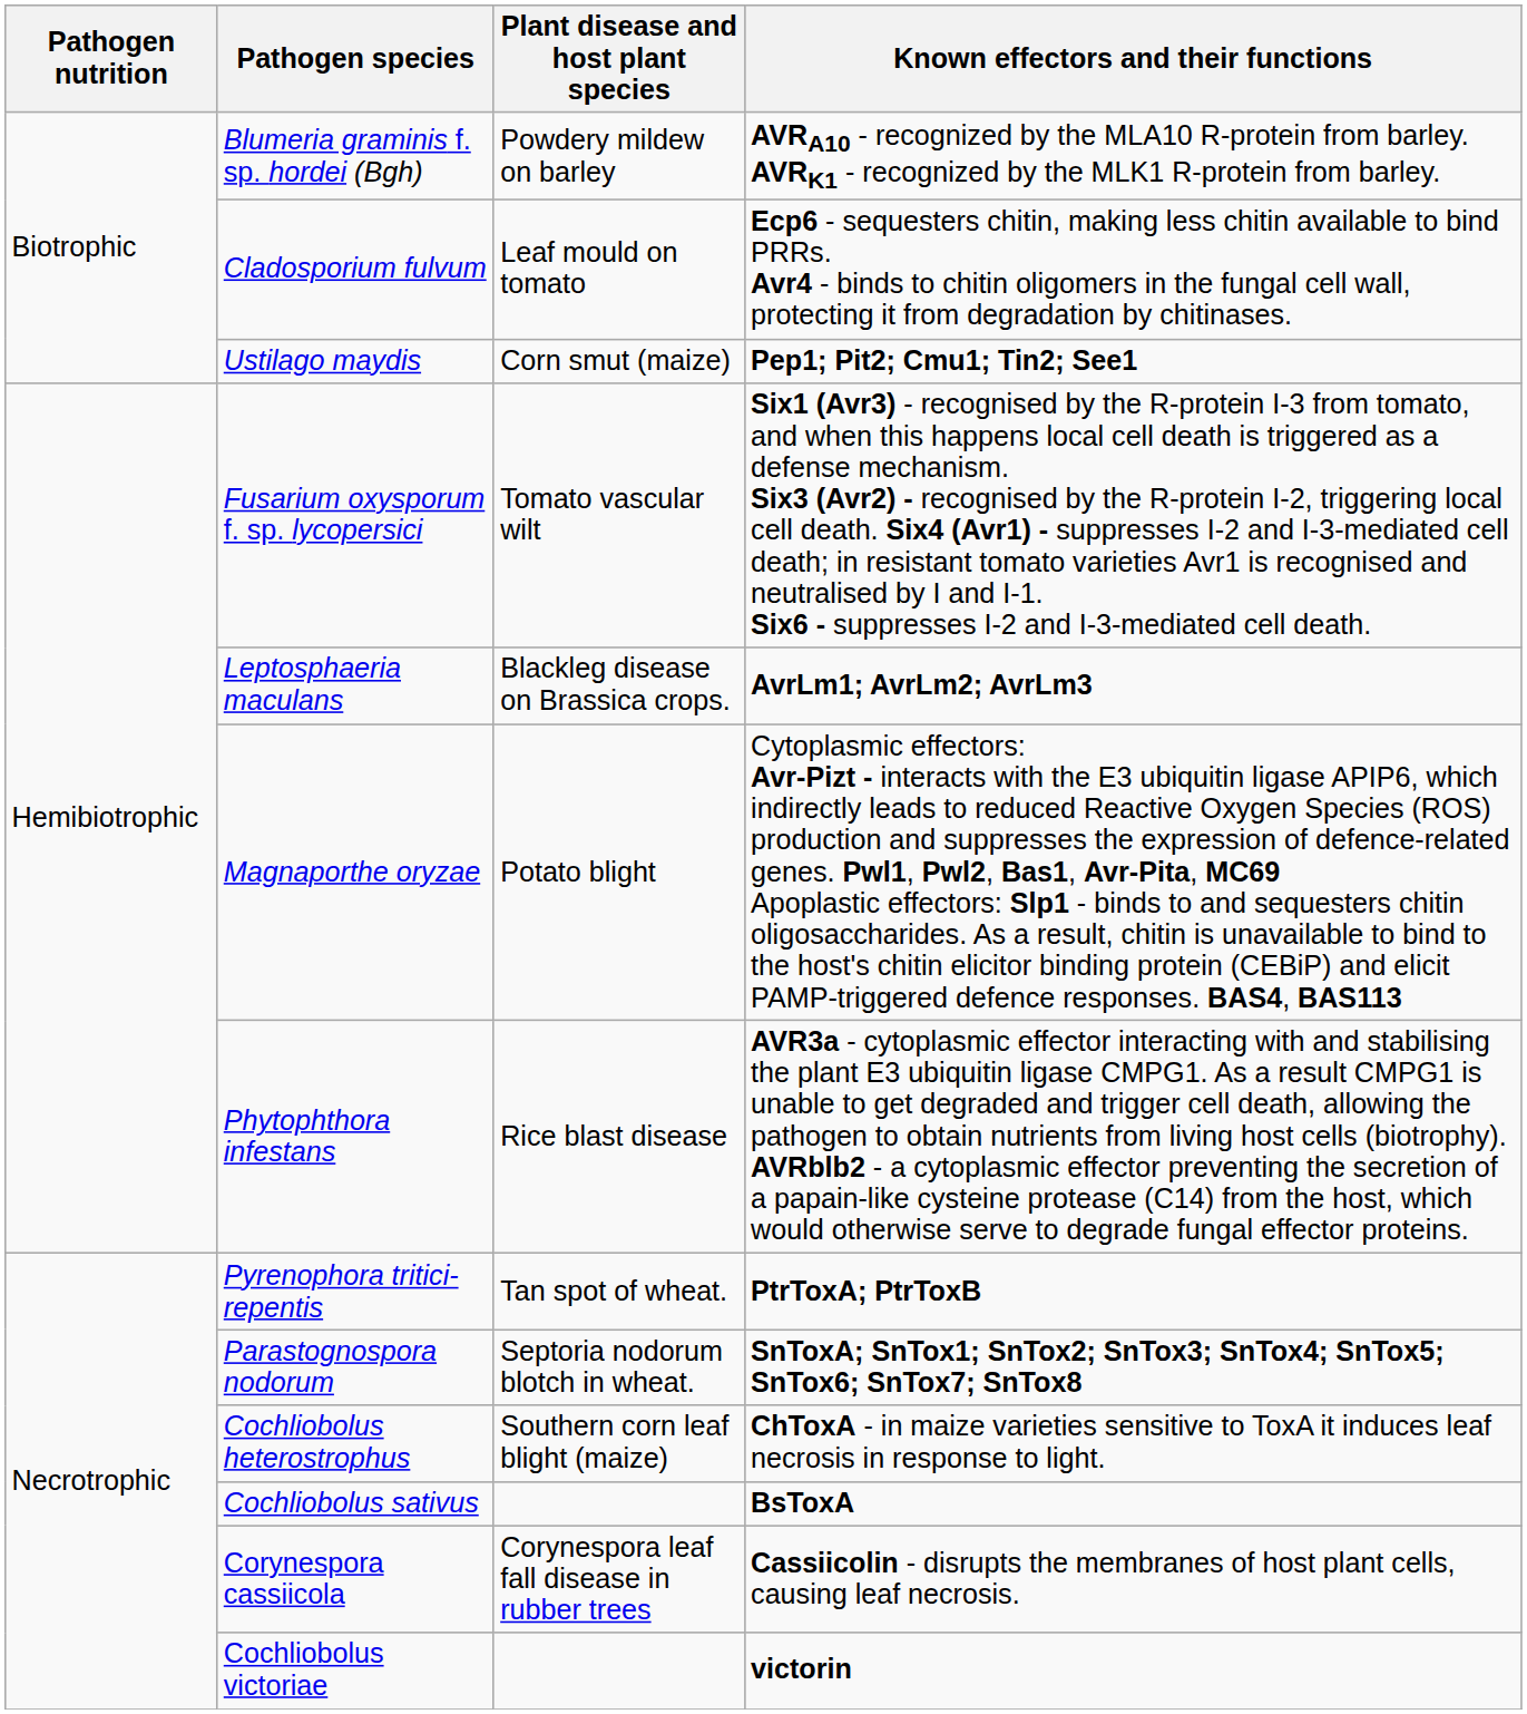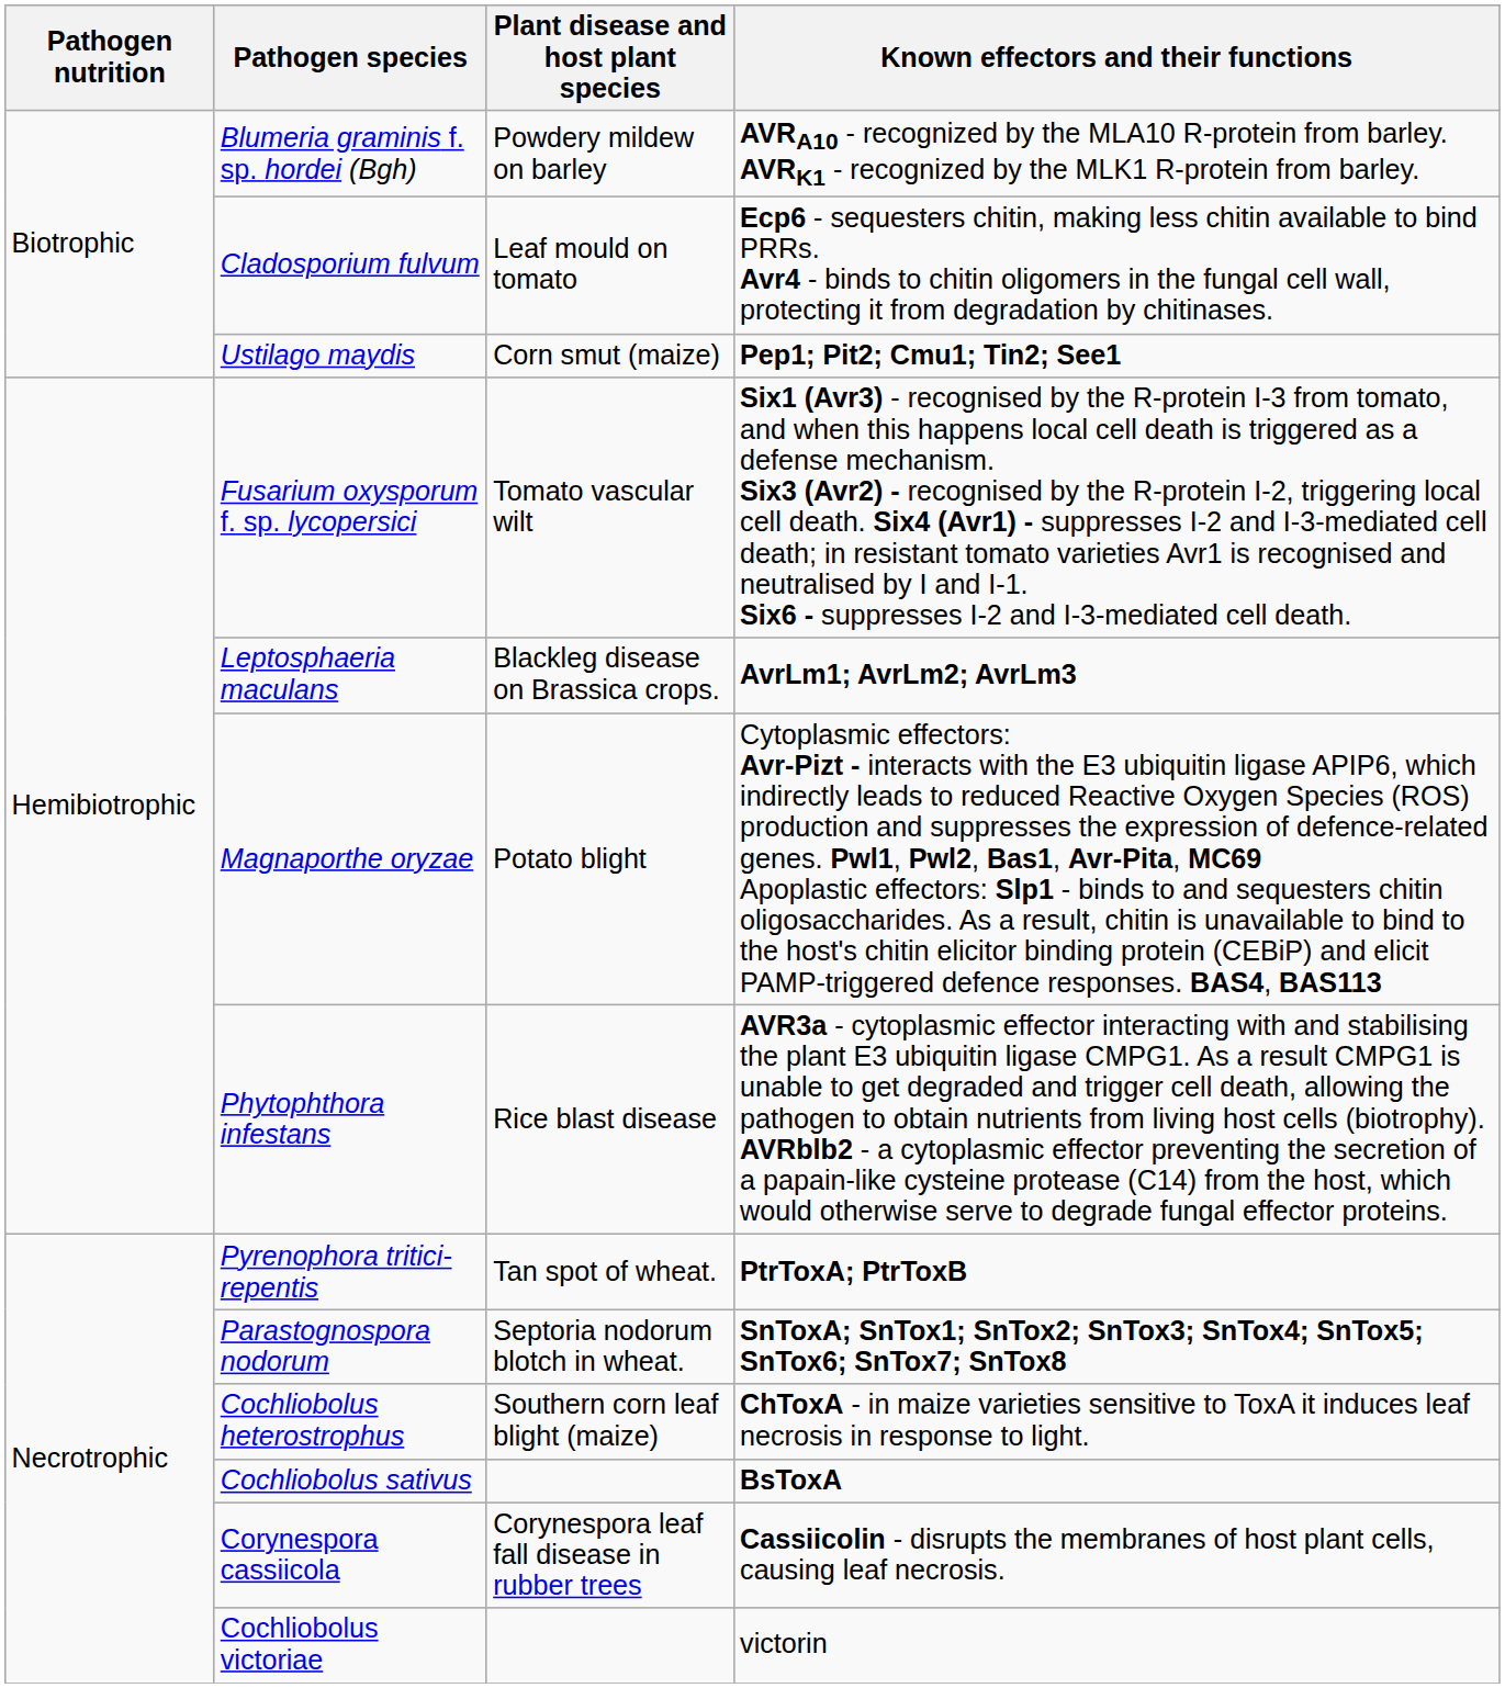Cochliobolus victoriae | Known effectors and their functions: bold -> normal
